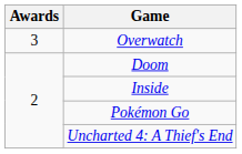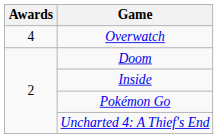Overwatch | Awards: 3 -> 4
